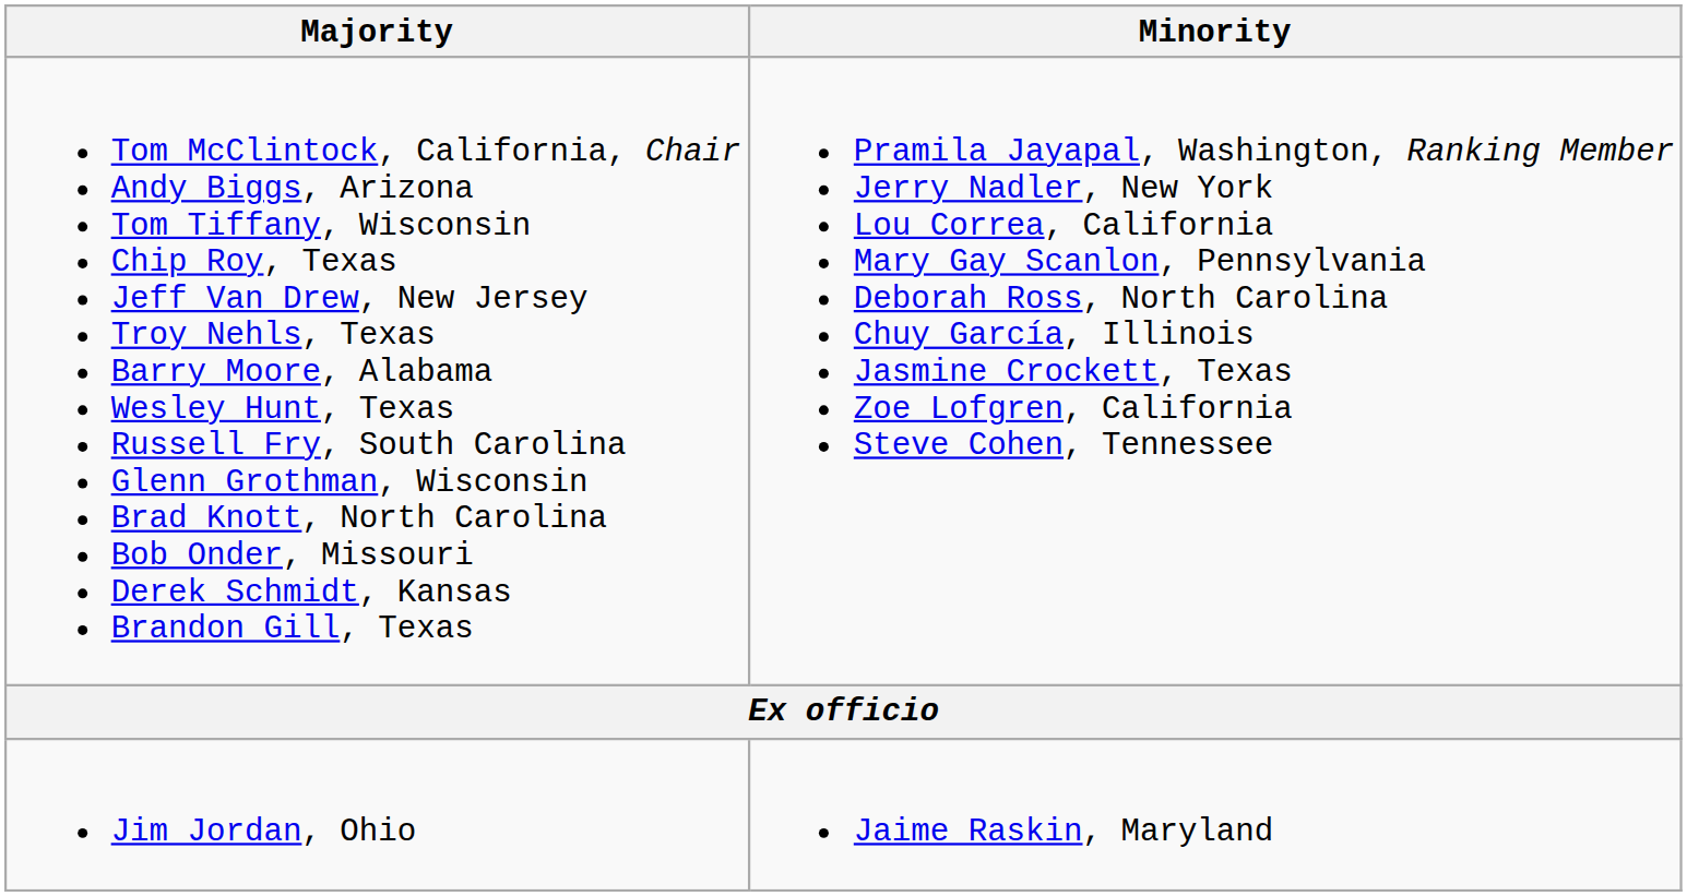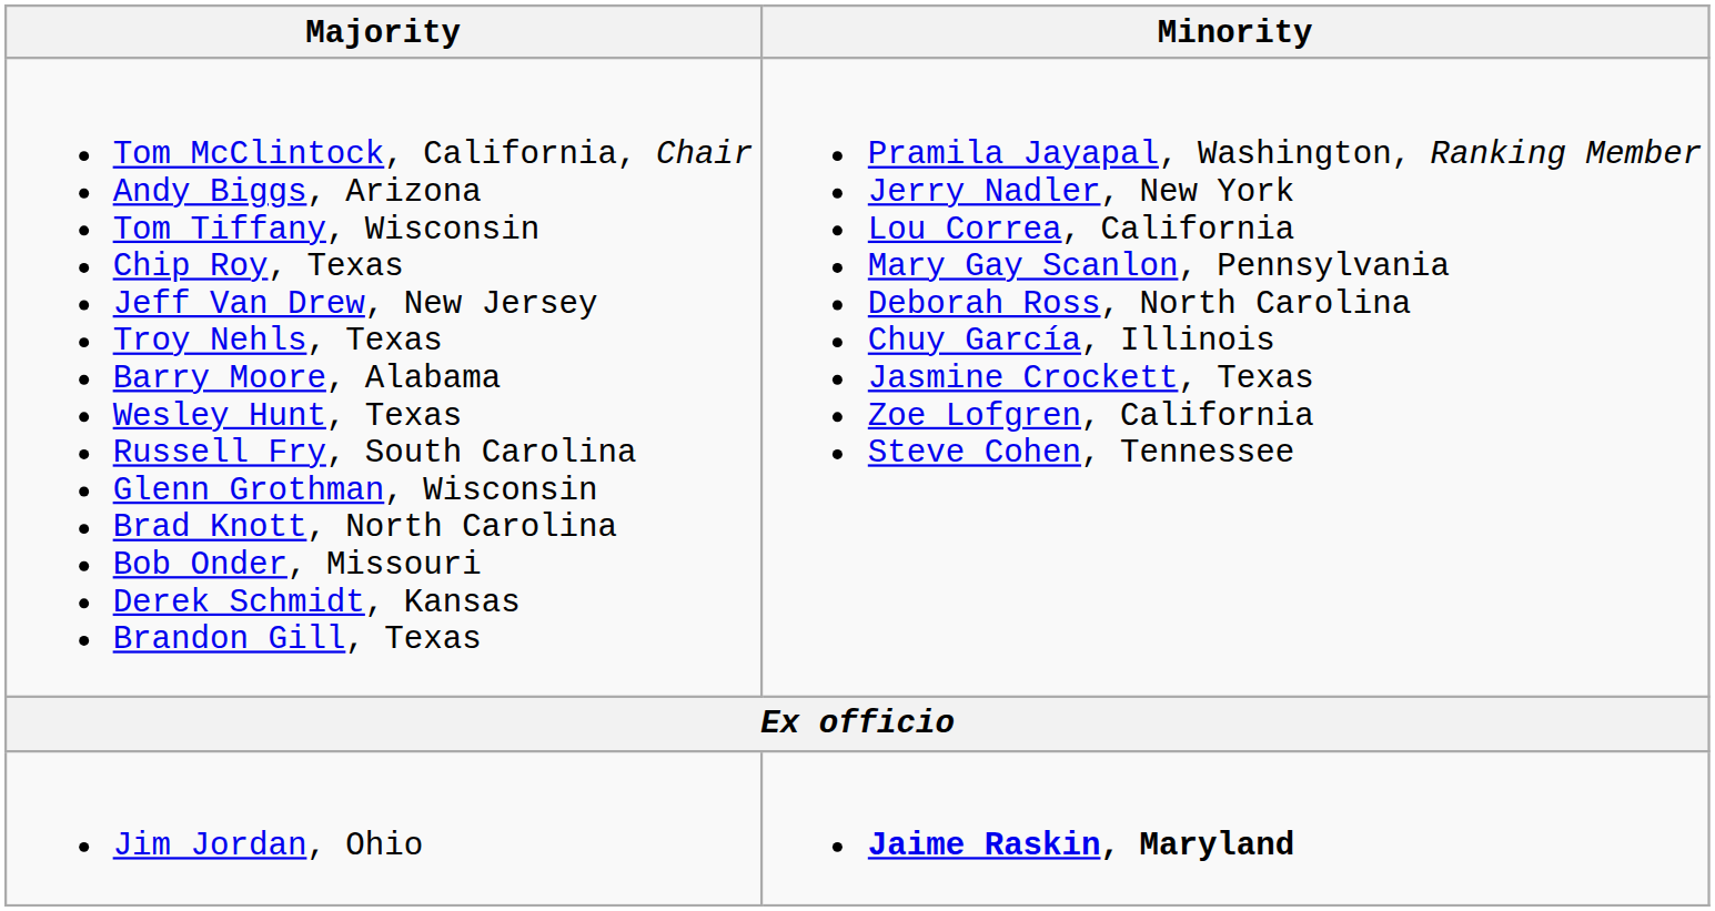Jim Jordan, Ohio | Minority: normal -> bold
